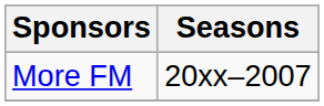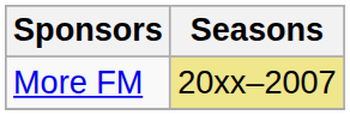More FM | Seasons: no background -> khaki background
